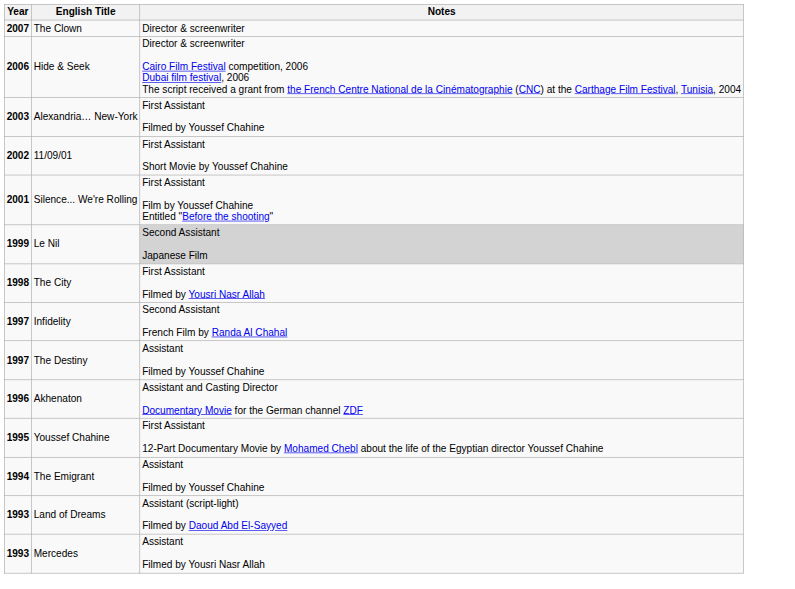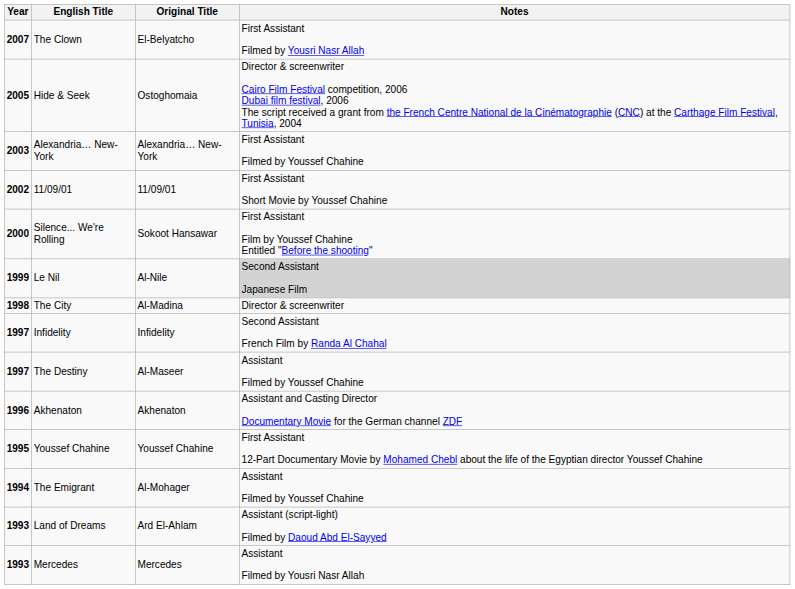+ column: Original Title | El-Belyatcho | Ostoghomaia | Alexandria… New-York | 11/09/01 | Sokoot Hansawar | Al-Nile | Al-Madina | Infidelity | Al-Maseer | Akhenaton | Youssef Chahine | Al-Mohager | Ard El-Ahlam | Mercedes
The Clown | Notes: Director & screenwriter -> First Assistant Filmed by Yousri Nasr Allah
Hide & Seek | Year: 2006 -> 2005
Silence... We're Rolling | Year: 2001 -> 2000
The City | Notes: First Assistant Filmed by Yousri Nasr Allah -> Director & screenwriter
